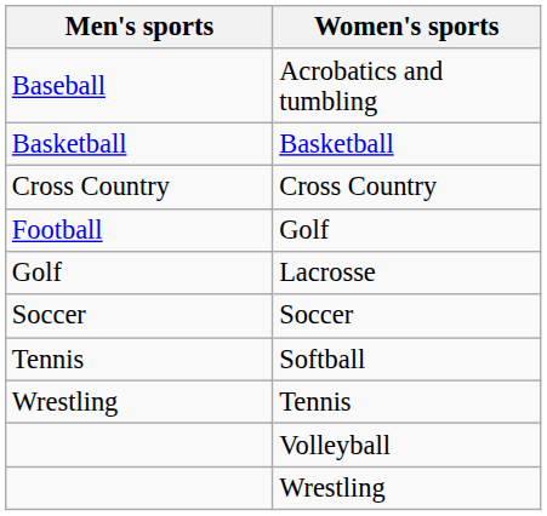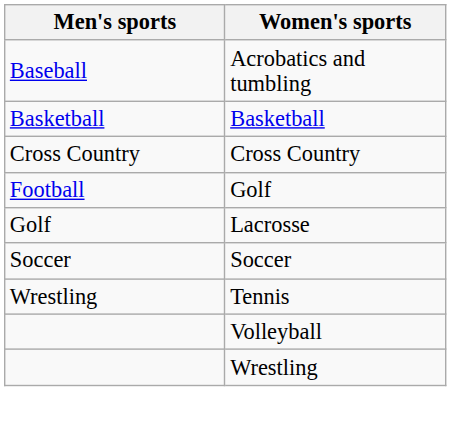- row: Tennis | Softball
